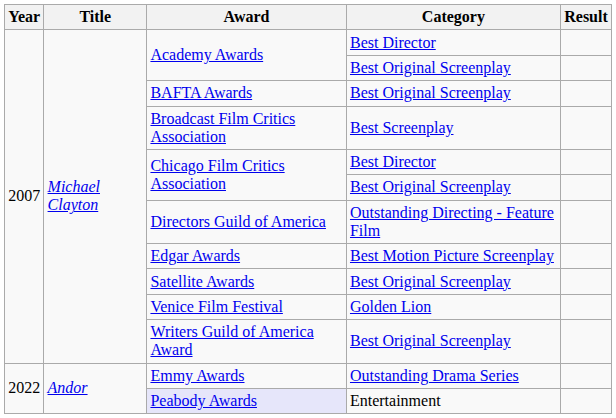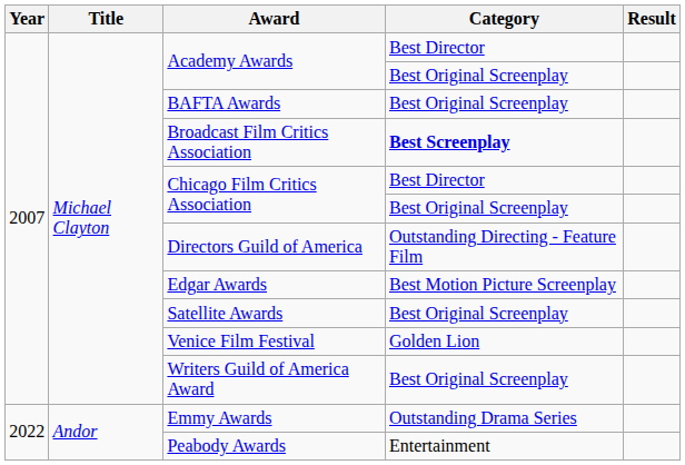Broadcast Film Critics Association | Category: normal -> bold
Peabody Awards | Award: lavender background -> no background
